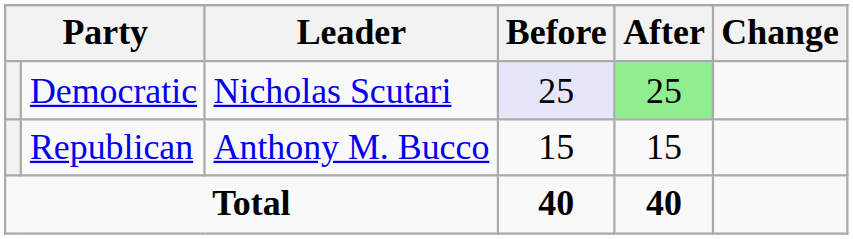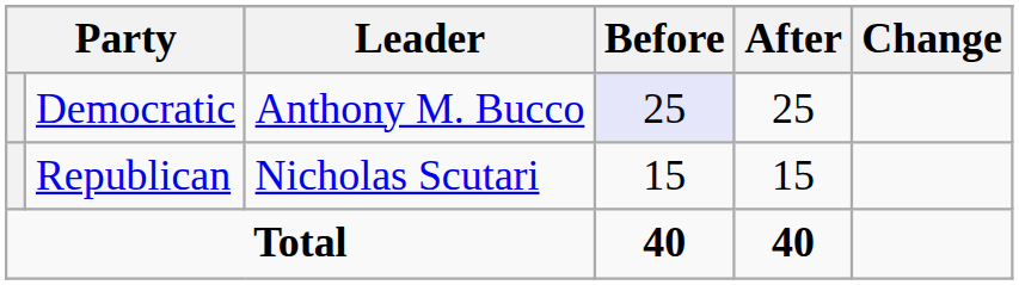Democratic | Leader: Nicholas Scutari -> Anthony M. Bucco
Democratic | After: lightgreen background -> no background
Republican | Leader: Anthony M. Bucco -> Nicholas Scutari
